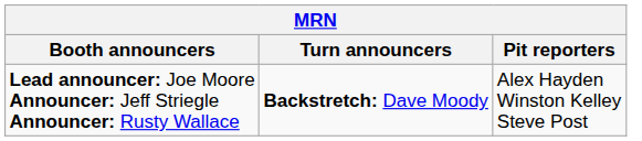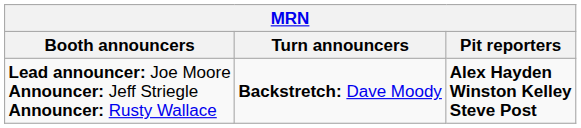row 3 | Pit reporters: normal -> bold
